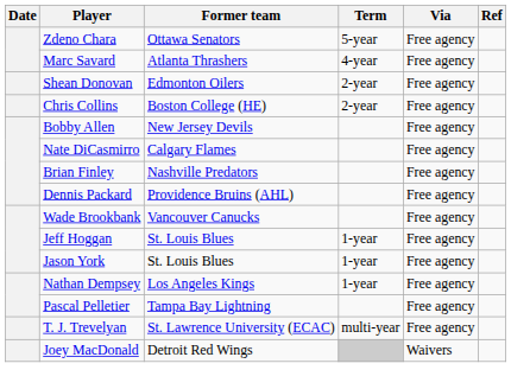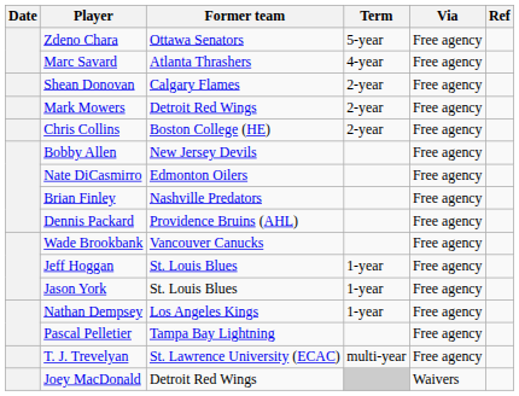Shean Donovan | Former team: Edmonton Oilers -> Calgary Flames
+ row: Mark Mowers | Detroit Red Wings | 2-year | Free agency
Nate DiCasmirro | Former team: Calgary Flames -> Edmonton Oilers
